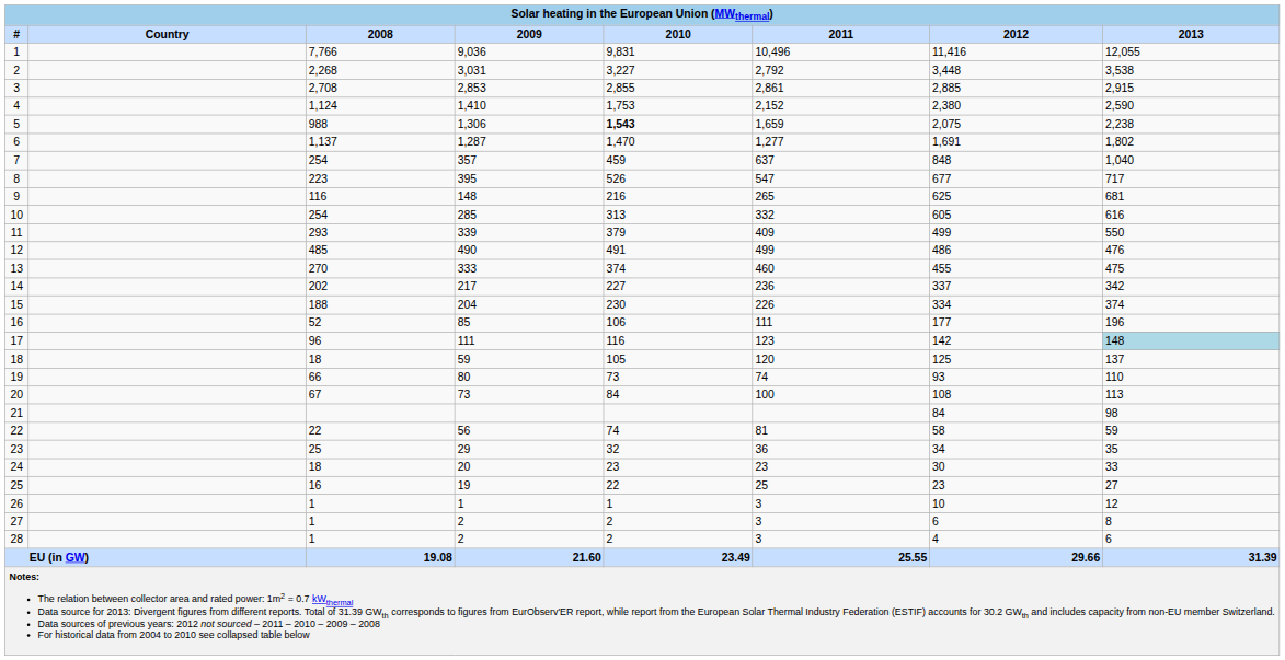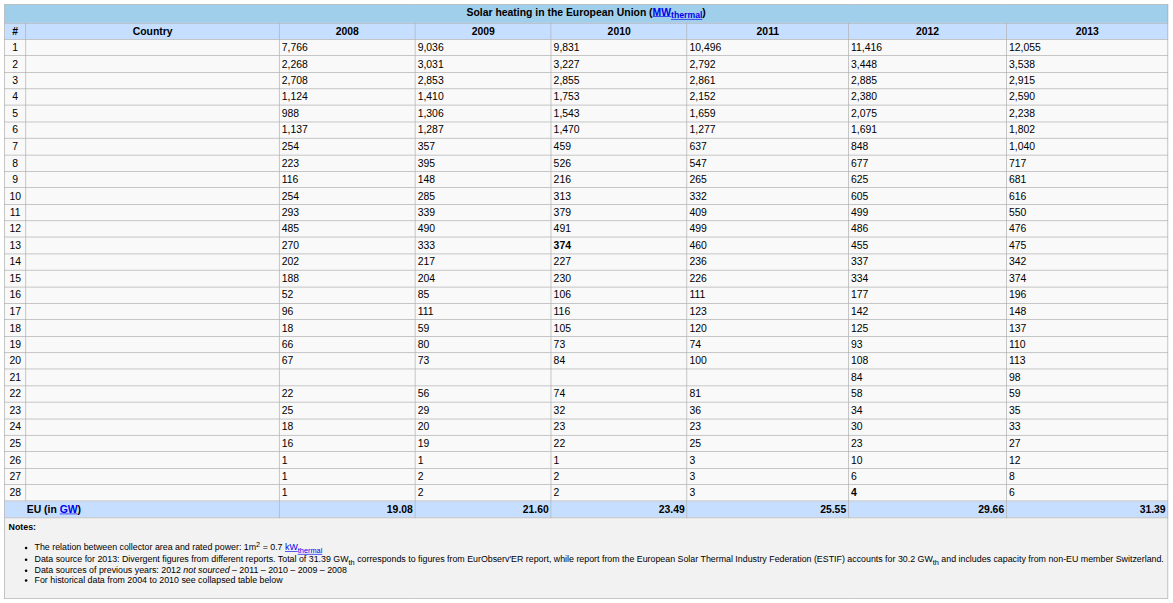5 | Solar heating in the European Union (MWthermal) / 2010: bold -> normal
13 | Solar heating in the European Union (MWthermal) / 2010: normal -> bold
17 | Solar heating in the European Union (MWthermal) / 2013: lightblue background -> no background
28 | Solar heating in the European Union (MWthermal) / 2012: normal -> bold
